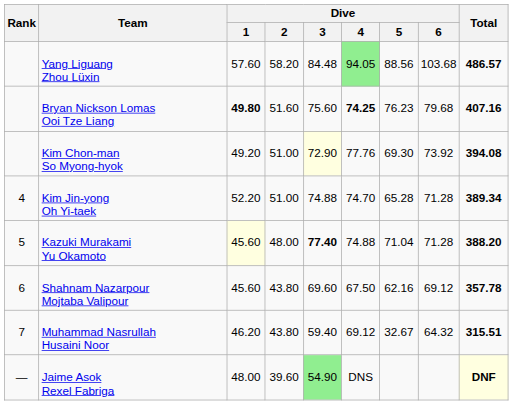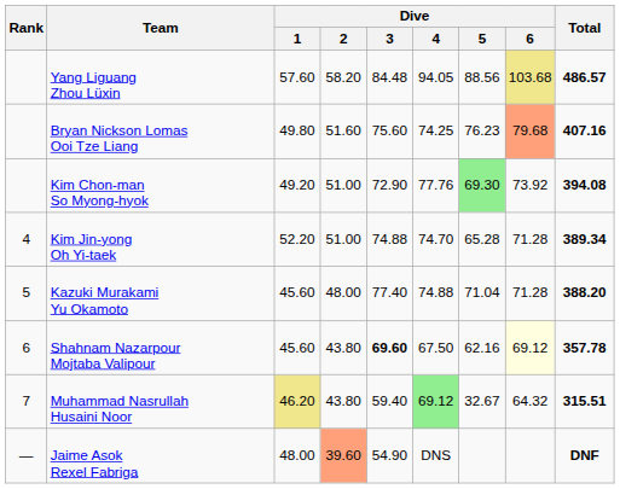Yang Liguang Zhou Lüxin | Dive / 4: lightgreen background -> no background
Yang Liguang Zhou Lüxin | Dive / 6: no background -> khaki background
Bryan Nickson Lomas Ooi Tze Liang | Dive / 1: bold -> normal
Bryan Nickson Lomas Ooi Tze Liang | Dive / 4: bold -> normal
Bryan Nickson Lomas Ooi Tze Liang | Dive / 6: no background -> lightsalmon background
Kim Chon-man So Myong-hyok | Dive / 3: lightyellow background -> no background
Kim Chon-man So Myong-hyok | Dive / 5: no background -> lightgreen background
Kazuki Murakami Yu Okamoto | Dive / 1: lightyellow background -> no background
Kazuki Murakami Yu Okamoto | Dive / 3: bold -> normal
Shahnam Nazarpour Mojtaba Valipour | Dive / 3: normal -> bold
Shahnam Nazarpour Mojtaba Valipour | Dive / 6: no background -> lightyellow background
Muhammad Nasrullah Husaini Noor | Dive / 1: no background -> khaki background
Muhammad Nasrullah Husaini Noor | Dive / 4: no background -> lightgreen background
Jaime Asok Rexel Fabriga | Dive / 2: no background -> lightsalmon background
Jaime Asok Rexel Fabriga | Dive / 3: lightgreen background -> no background
Jaime Asok Rexel Fabriga | Total: lightyellow background -> no background
